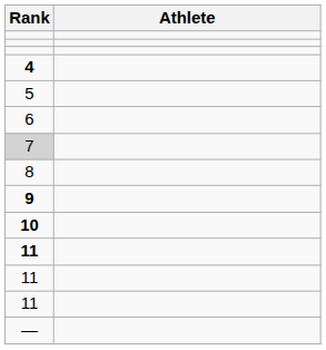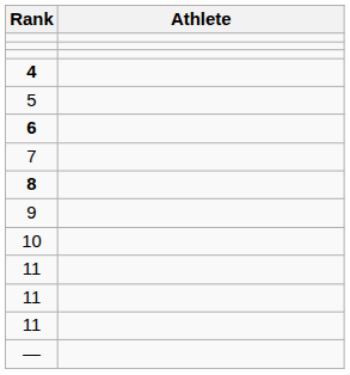row 7 | Rank: normal -> bold
row 8 | Rank: lightgrey background -> no background
row 9 | Rank: normal -> bold
row 10 | Rank: bold -> normal
row 11 | Rank: bold -> normal
row 12 | Rank: bold -> normal
